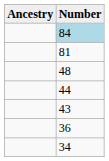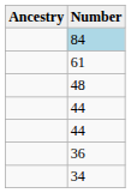row 3 | Number: 81 -> 61
row 6 | Number: 43 -> 44
